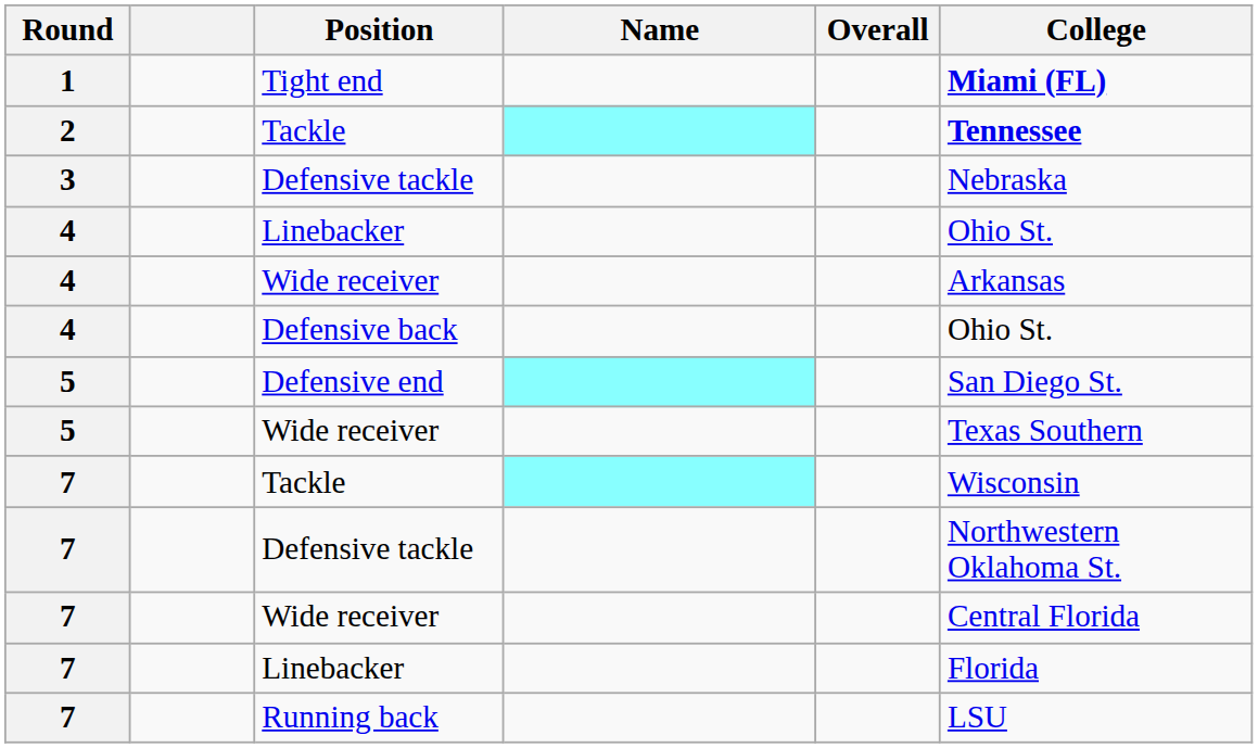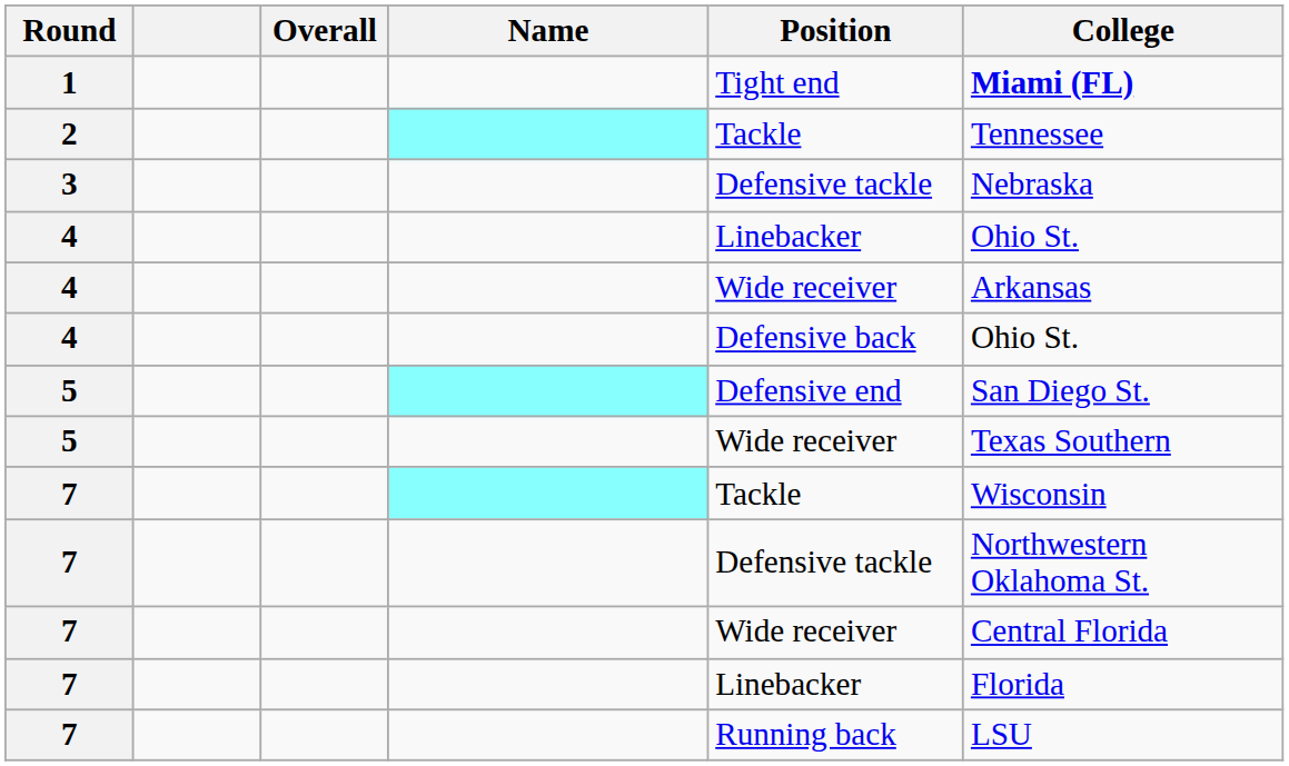columns swapped: Overall <-> Position
2 | College: bold -> normal
